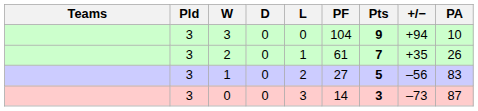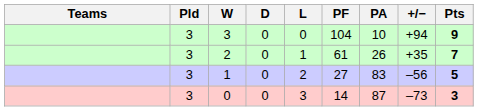columns swapped: PA <-> Pts
